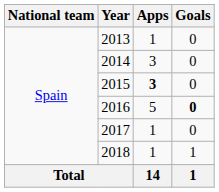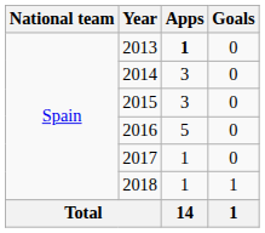2013 | Apps: normal -> bold
2015 | Apps: bold -> normal
2016 | Goals: bold -> normal
